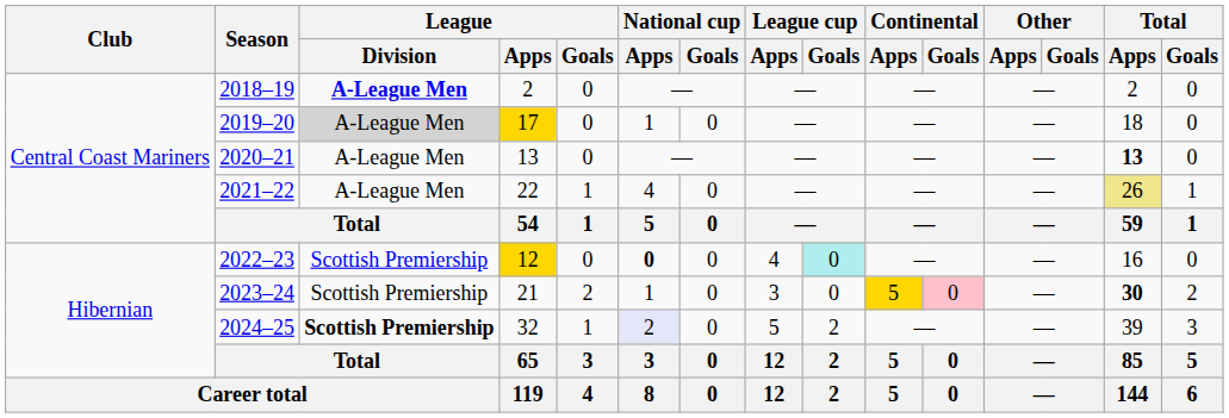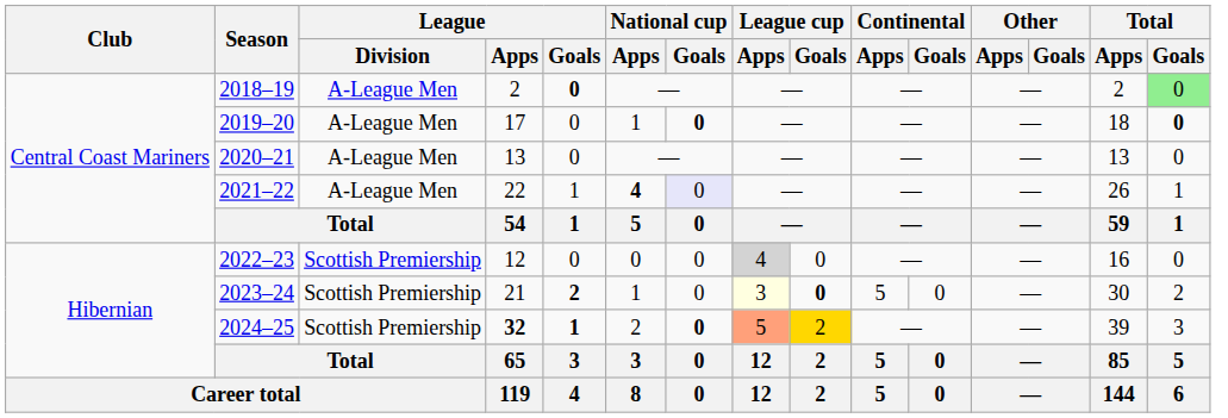2018–19 | League / Division: bold -> normal
2018–19 | League / Goals: normal -> bold
2018–19 | Total / Goals: no background -> lightgreen background
2019–20 | League / Division: lightgrey background -> no background
2019–20 | League / Apps: gold background -> no background
2019–20 | National cup / Goals: normal -> bold
2019–20 | Total / Goals: normal -> bold
2020–21 | Total / Apps: bold -> normal
2021–22 | National cup / Apps: normal -> bold
2021–22 | National cup / Goals: no background -> lavender background
2021–22 | Total / Apps: khaki background -> no background
2022–23 | League / Apps: gold background -> no background
2022–23 | National cup / Apps: bold -> normal
2022–23 | League cup / Apps: no background -> lightgrey background
2022–23 | League cup / Goals: paleturquoise background -> no background
2023–24 | League / Goals: normal -> bold
2023–24 | League cup / Apps: no background -> lightyellow background
2023–24 | League cup / Goals: normal -> bold
2023–24 | Continental / Apps: gold background -> no background
2023–24 | Continental / Goals: pink background -> no background
2023–24 | Total / Apps: bold -> normal
2024–25 | League / Division: bold -> normal
2024–25 | League / Apps: normal -> bold
2024–25 | League / Goals: normal -> bold
2024–25 | National cup / Apps: lavender background -> no background
2024–25 | National cup / Goals: normal -> bold
2024–25 | League cup / Apps: no background -> lightsalmon background
2024–25 | League cup / Goals: no background -> gold background
